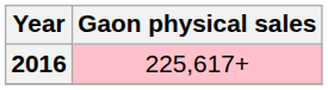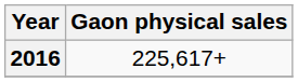2016 | Gaon physical sales: pink background -> no background
